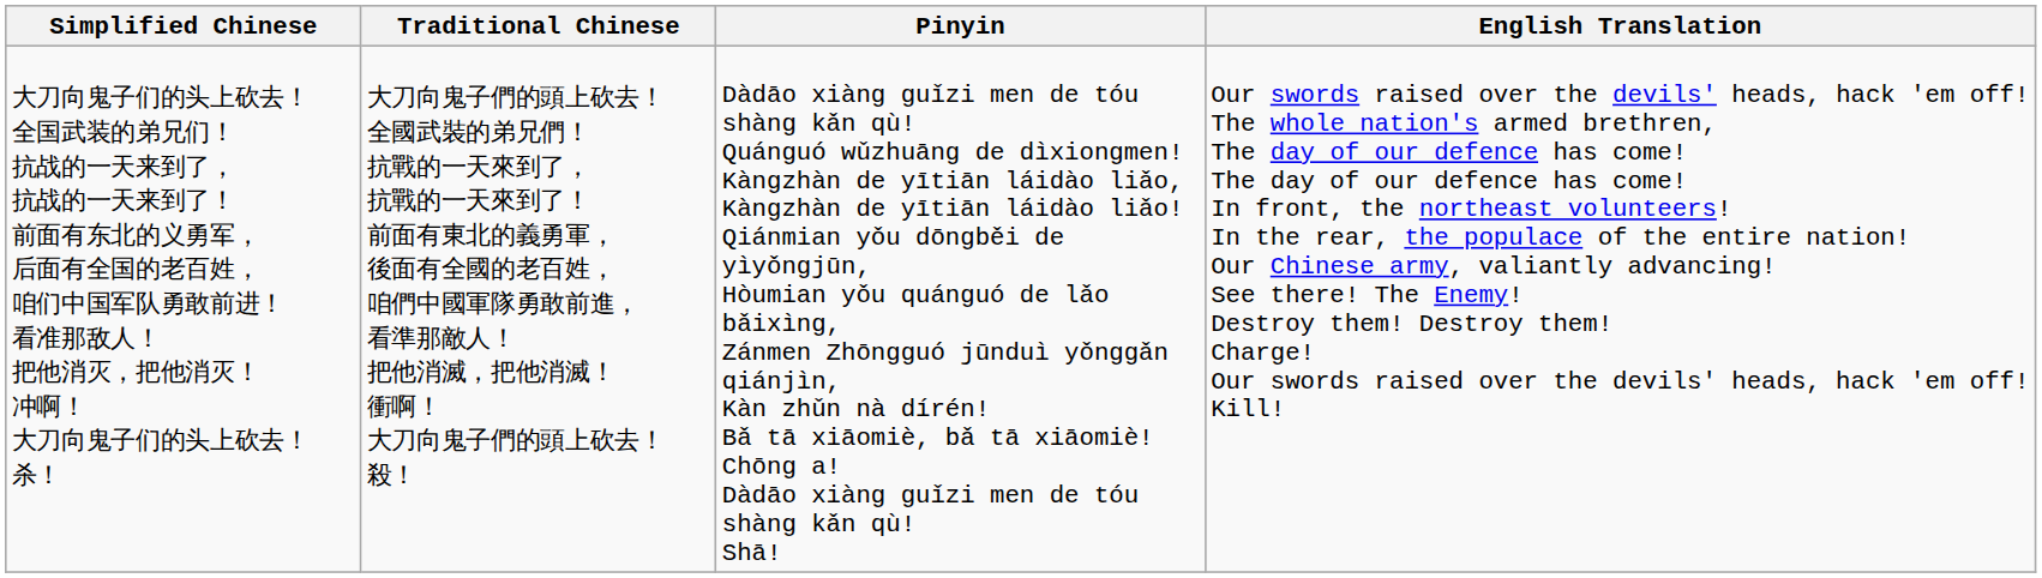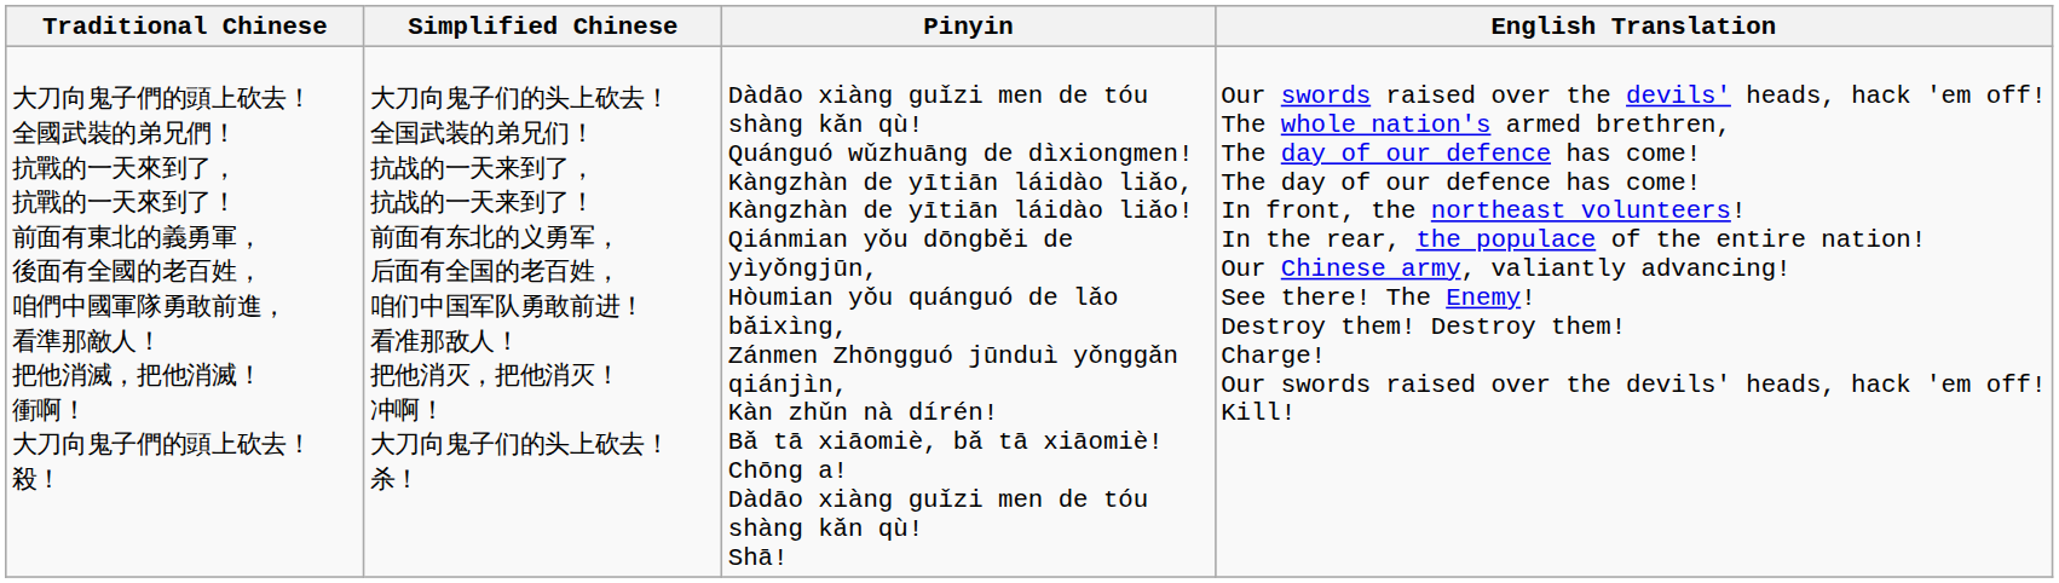columns swapped: Simplified Chinese <-> Traditional Chinese
